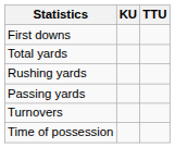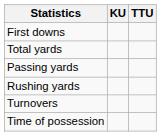rows swapped: Rushing yards <-> Passing yards
